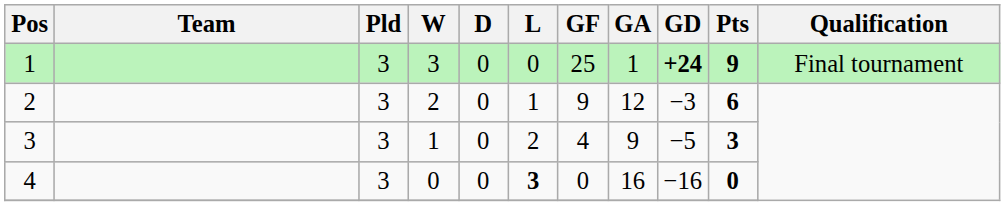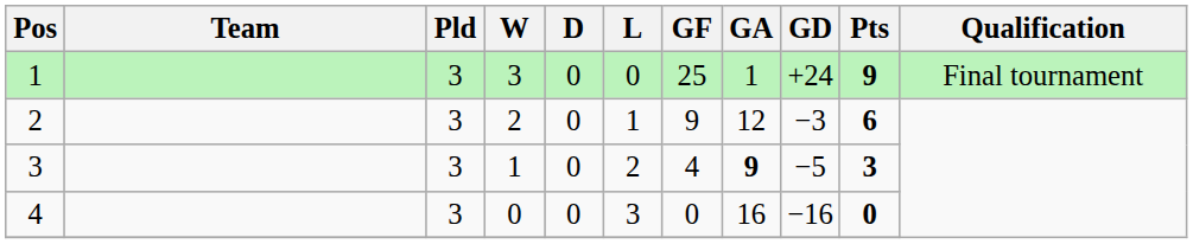row 2 | GD: bold -> normal
row 4 | GA: normal -> bold
row 5 | L: bold -> normal
